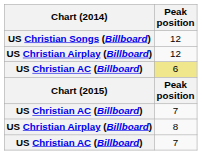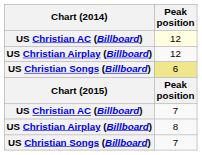row 2 | Chart (2014): US Christian Songs (Billboard) -> US Christian AC (Billboard)
row 2 | Peak position: no background -> lightyellow background
row 4 | Chart (2014): US Christian AC (Billboard) -> US Christian Songs (Billboard)
row 8 | Chart (2014): US Christian AC (Billboard) -> US Christian Songs (Billboard)
